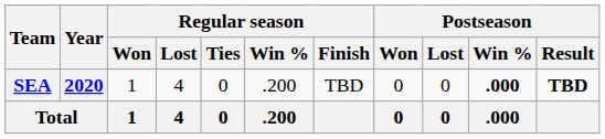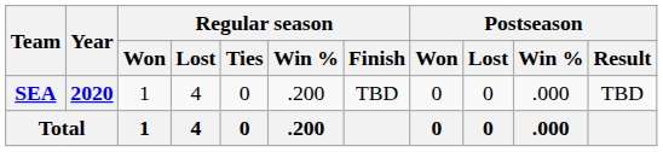SEA | Postseason / Win %: bold -> normal
SEA | Postseason / Result: bold -> normal
